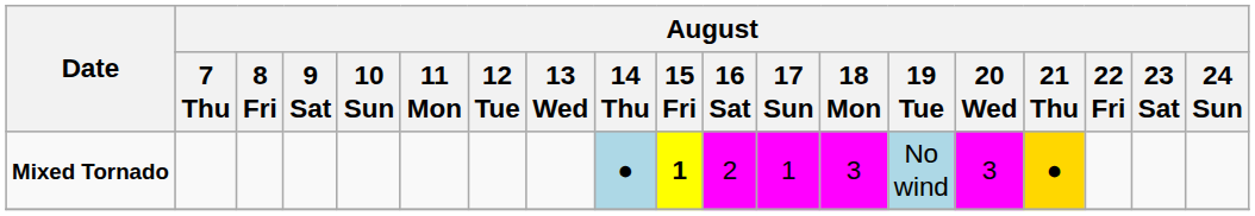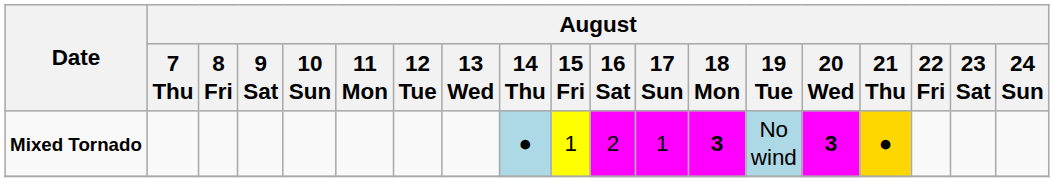Mixed Tornado | August / 15 Fri: bold -> normal
Mixed Tornado | August / 18 Mon: normal -> bold
Mixed Tornado | August / 20 Wed: normal -> bold
